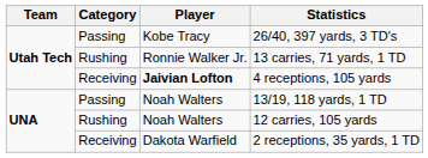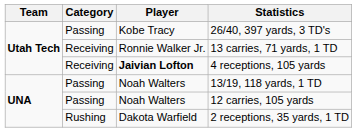13 carries, 71 yards, 1 TD | Category: Rushing -> Receiving
12 carries, 105 yards | Category: Rushing -> Passing
2 receptions, 35 yards, 1 TD | Category: Receiving -> Rushing
